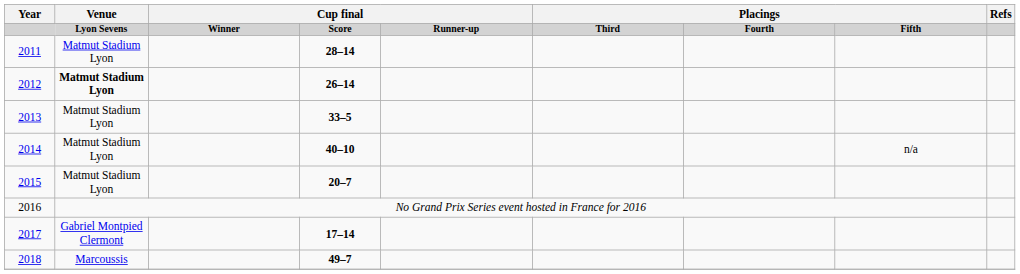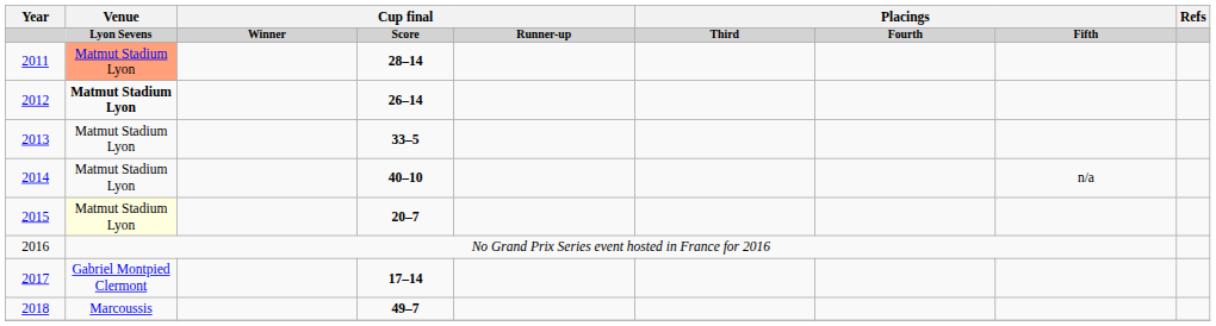2011 | Venue: no background -> lightsalmon background
2015 | Venue: no background -> lightyellow background
